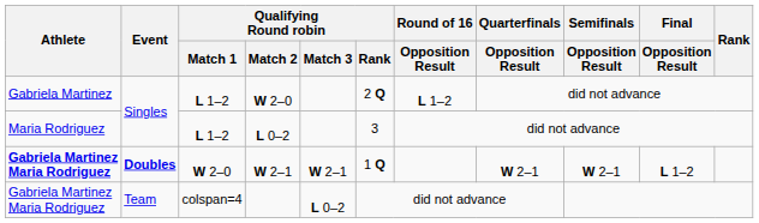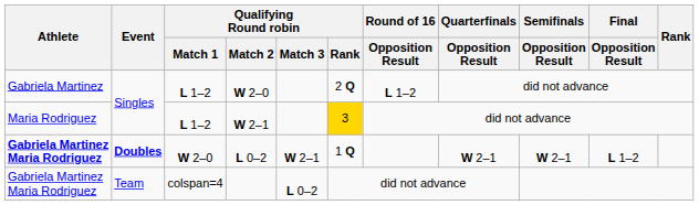row 4 | Qualifying Round robin / Match 2: L 0–2 -> W 2–1
row 4 | Qualifying Round robin / Rank: no background -> gold background
row 5 | Qualifying Round robin / Match 2: W 2–1 -> L 0–2
